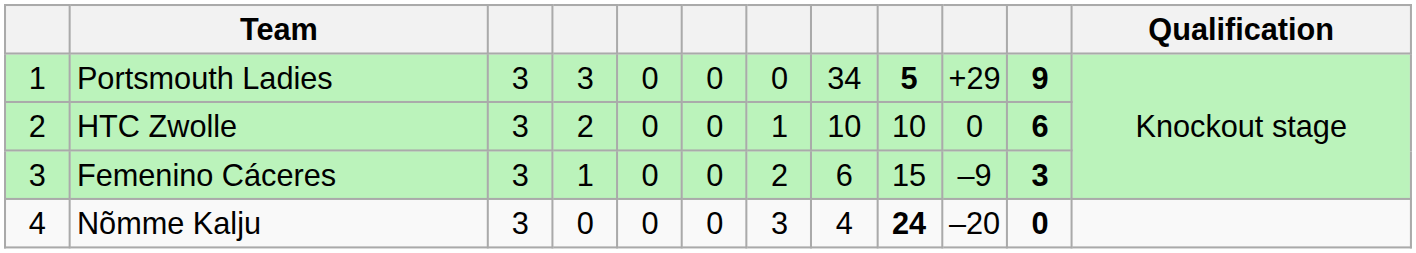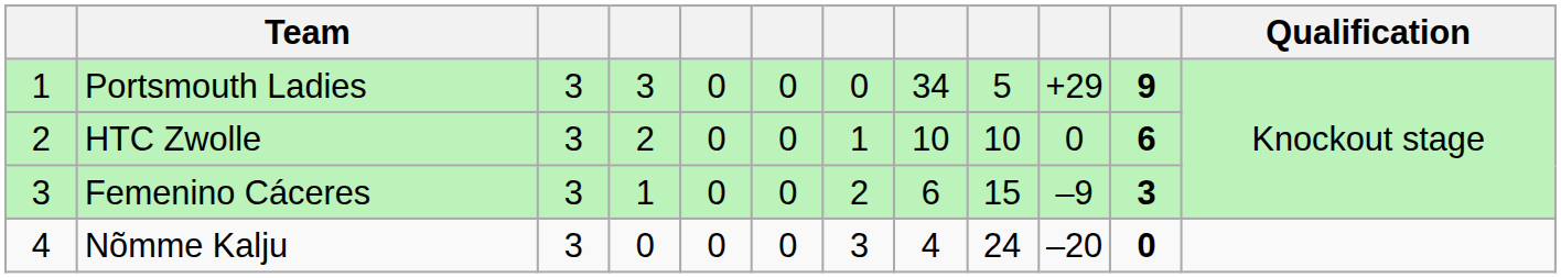Portsmouth Ladies | column 9: bold -> normal
Nõmme Kalju | column 9: bold -> normal
